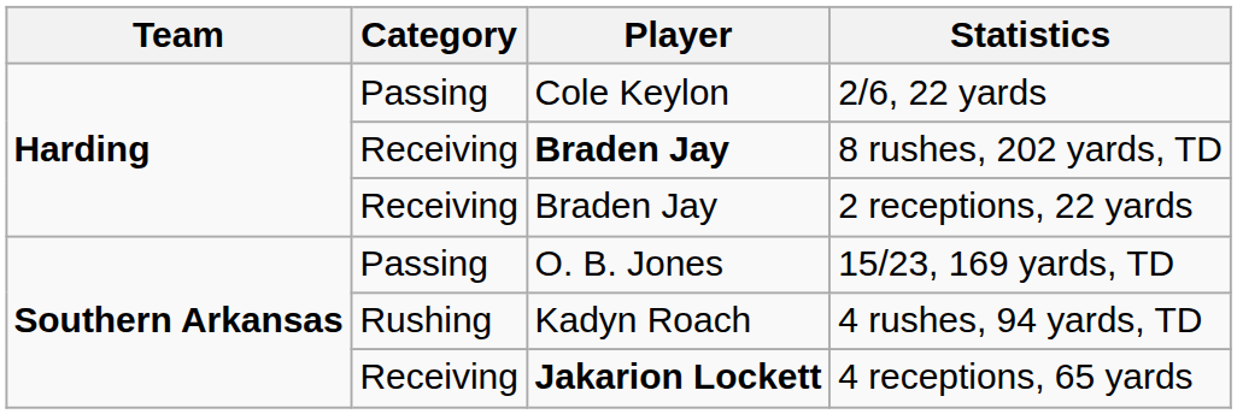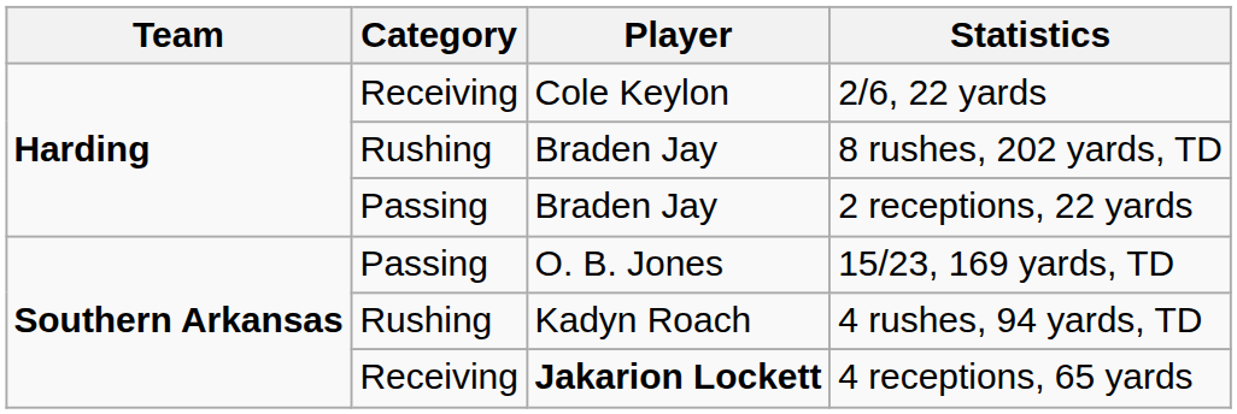2/6, 22 yards | Category: Passing -> Receiving
8 rushes, 202 yards, TD | Category: Receiving -> Rushing
8 rushes, 202 yards, TD | Player: bold -> normal
2 receptions, 22 yards | Category: Receiving -> Passing
